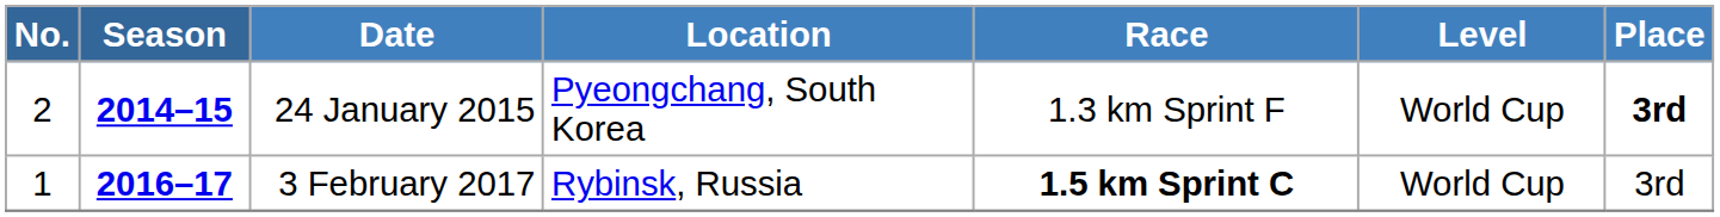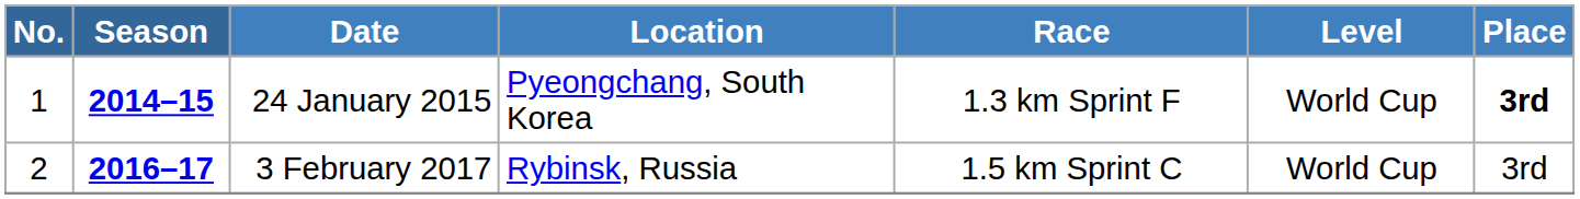24 January 2015 | No.: 2 -> 1
3 February 2017 | No.: 1 -> 2
3 February 2017 | Race: bold -> normal
